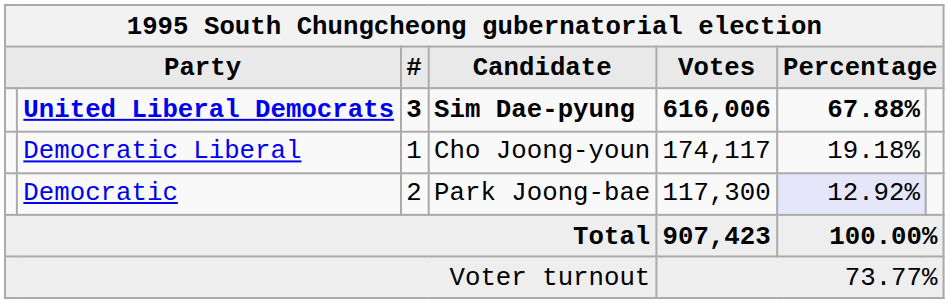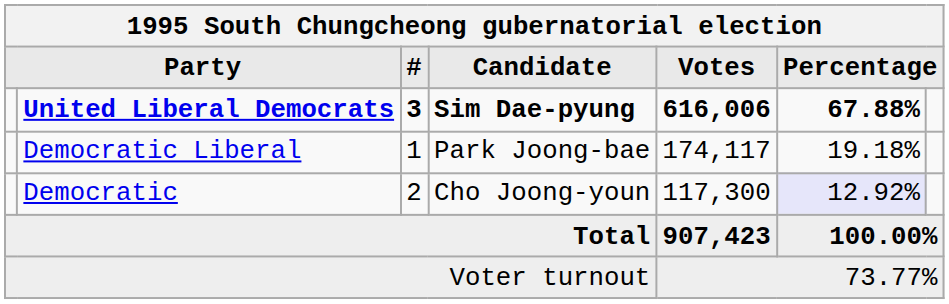Democratic Liberal | Candidate: Cho Joong-youn -> Park Joong-bae
Democratic | Candidate: Park Joong-bae -> Cho Joong-youn
